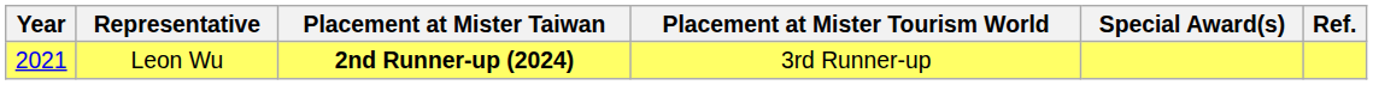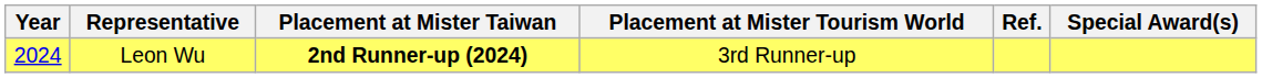columns swapped: Special Award(s) <-> Ref.
Leon Wu | Year: 2021 -> 2024
